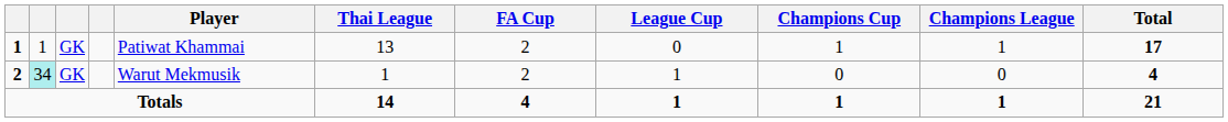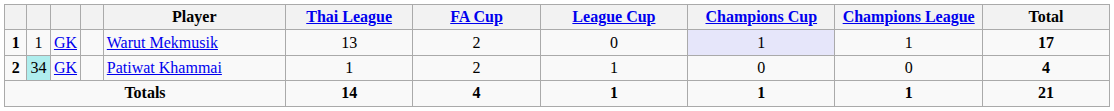row 2 | Player: Patiwat Khammai -> Warut Mekmusik
row 2 | Champions Cup: no background -> lavender background
row 3 | Player: Warut Mekmusik -> Patiwat Khammai
